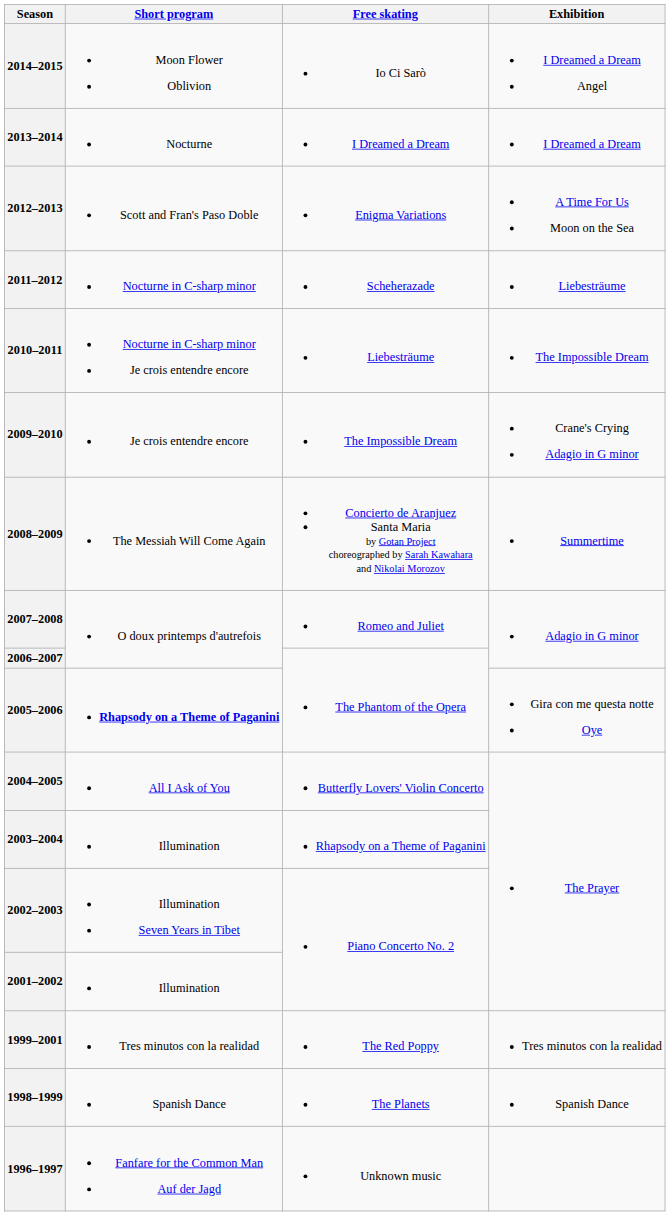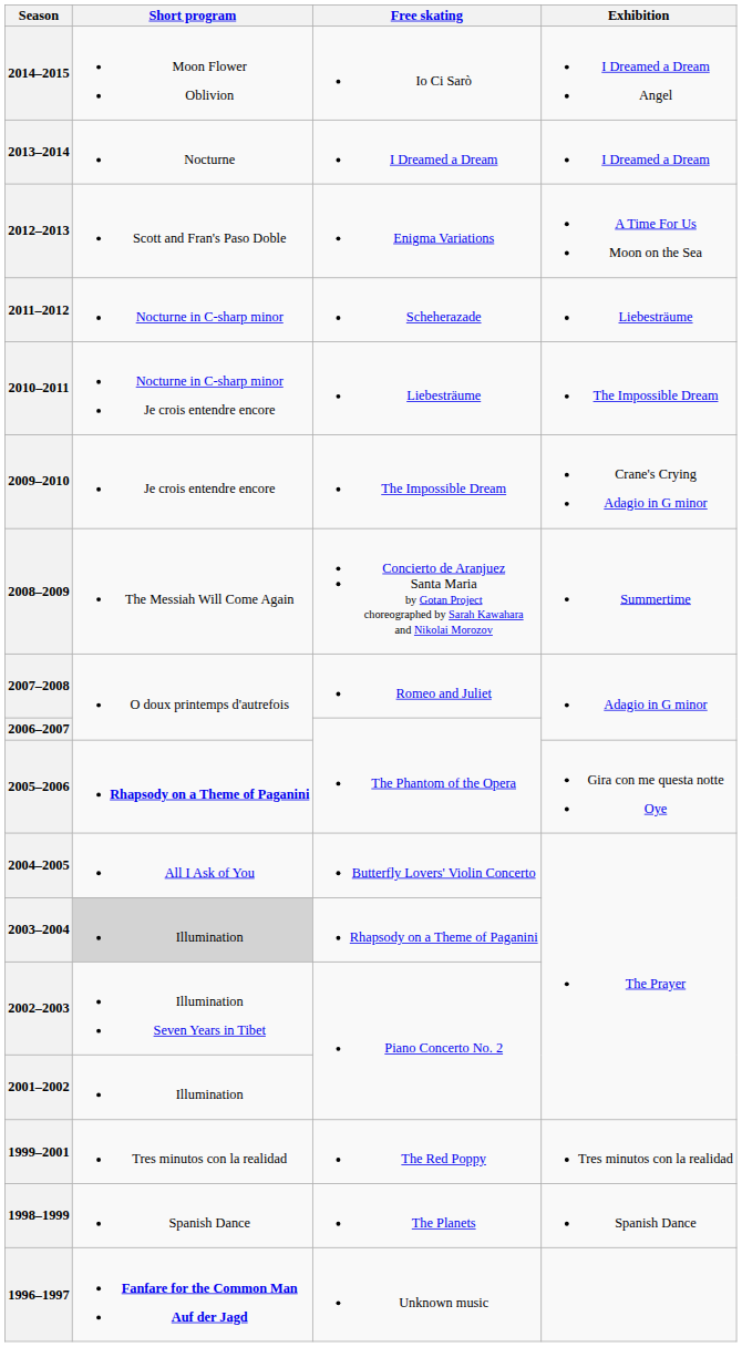2003–2004 | Short program: no background -> lightgrey background
1996–1997 | Short program: normal -> bold
